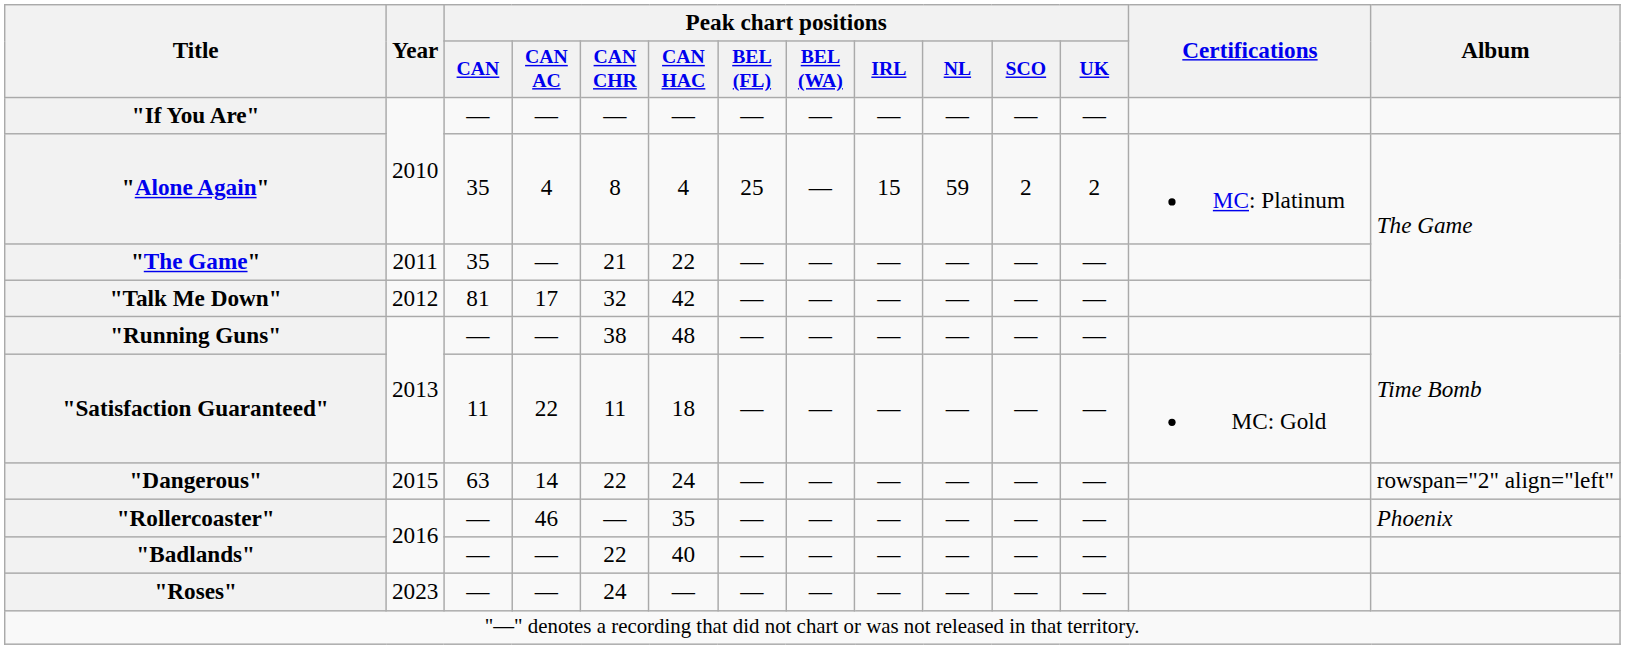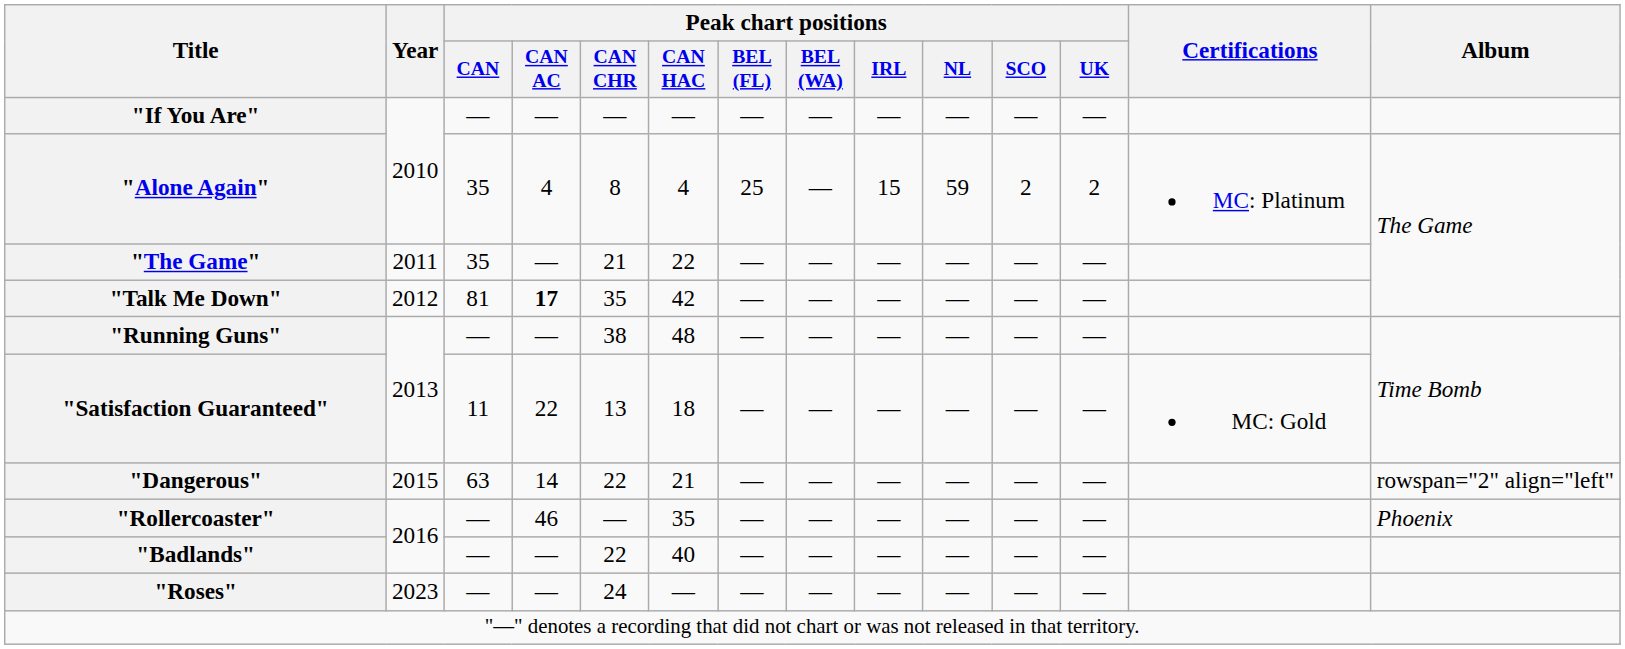"Talk Me Down" | Peak chart positions / CAN AC: normal -> bold
"Talk Me Down" | Peak chart positions / CAN CHR: 32 -> 35
"Satisfaction Guaranteed" | Peak chart positions / CAN CHR: 11 -> 13
"Dangerous" | Peak chart positions / CAN HAC: 24 -> 21
